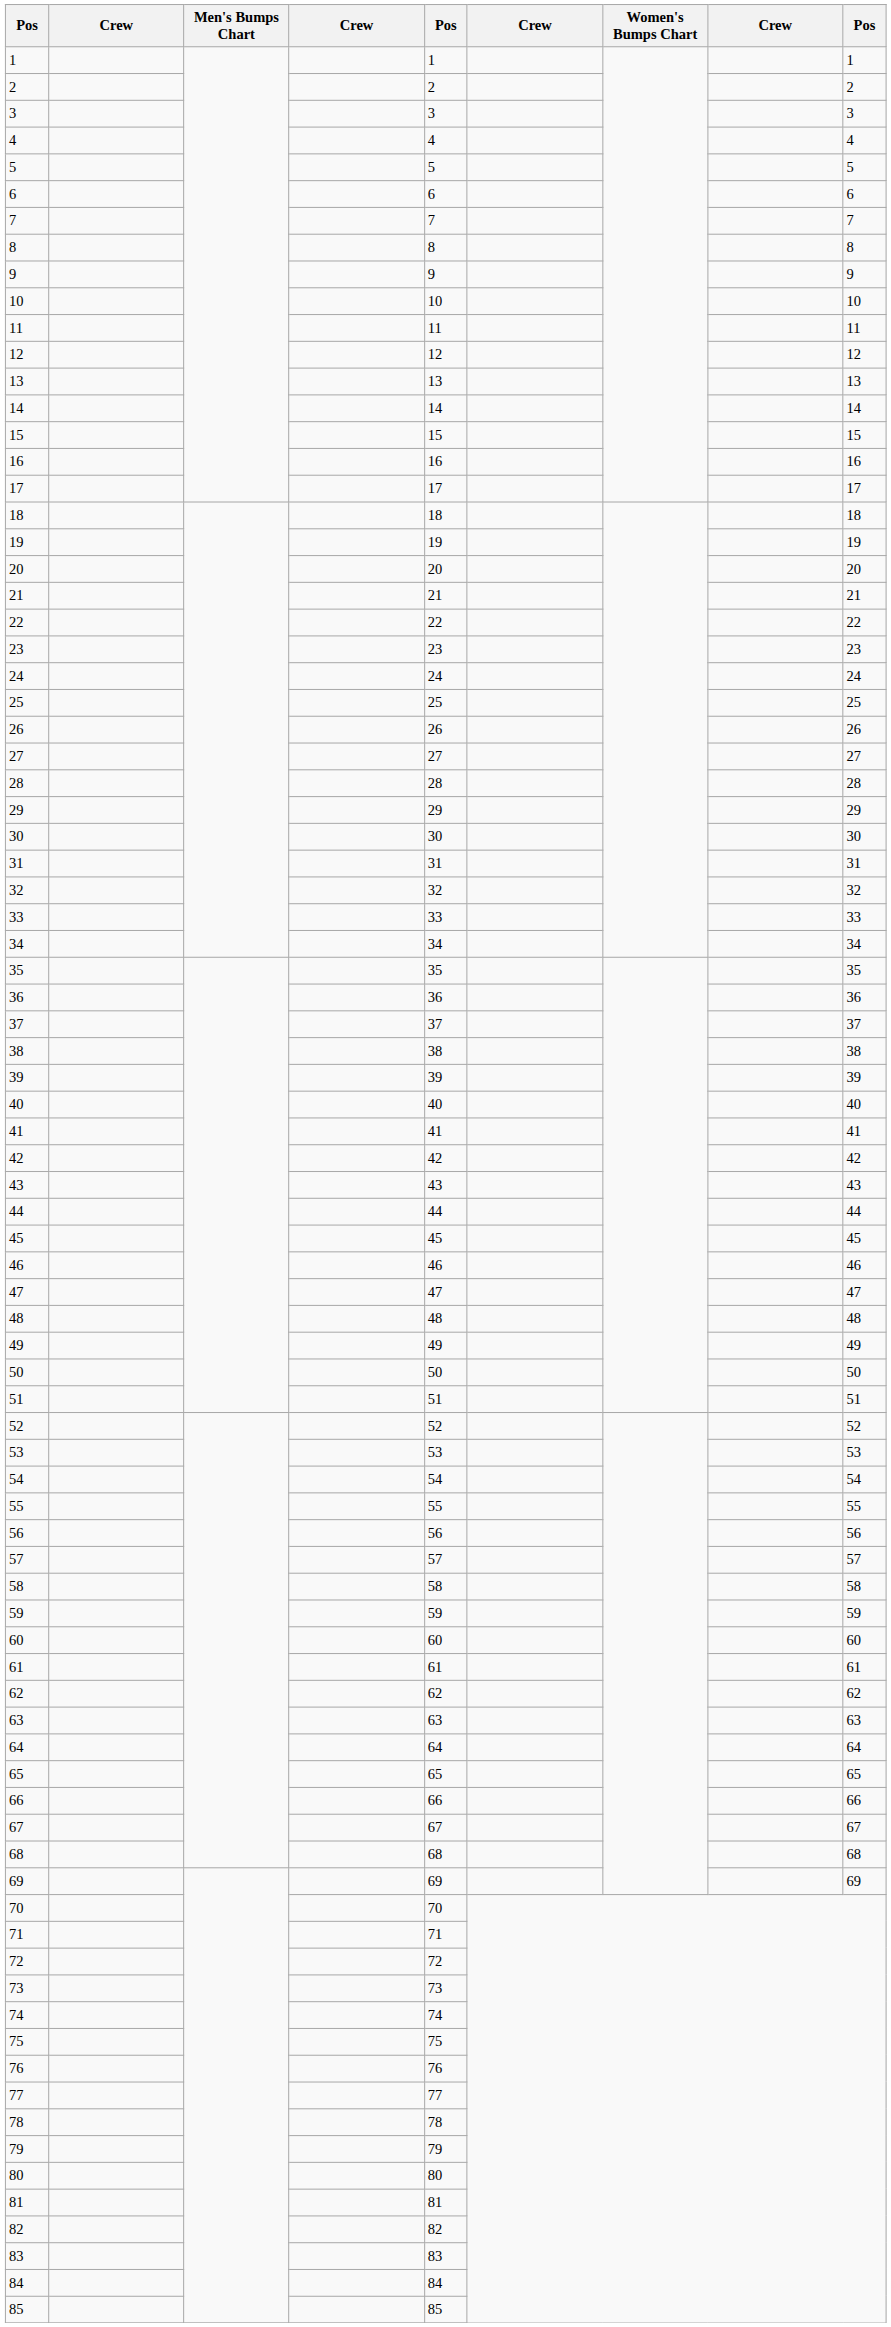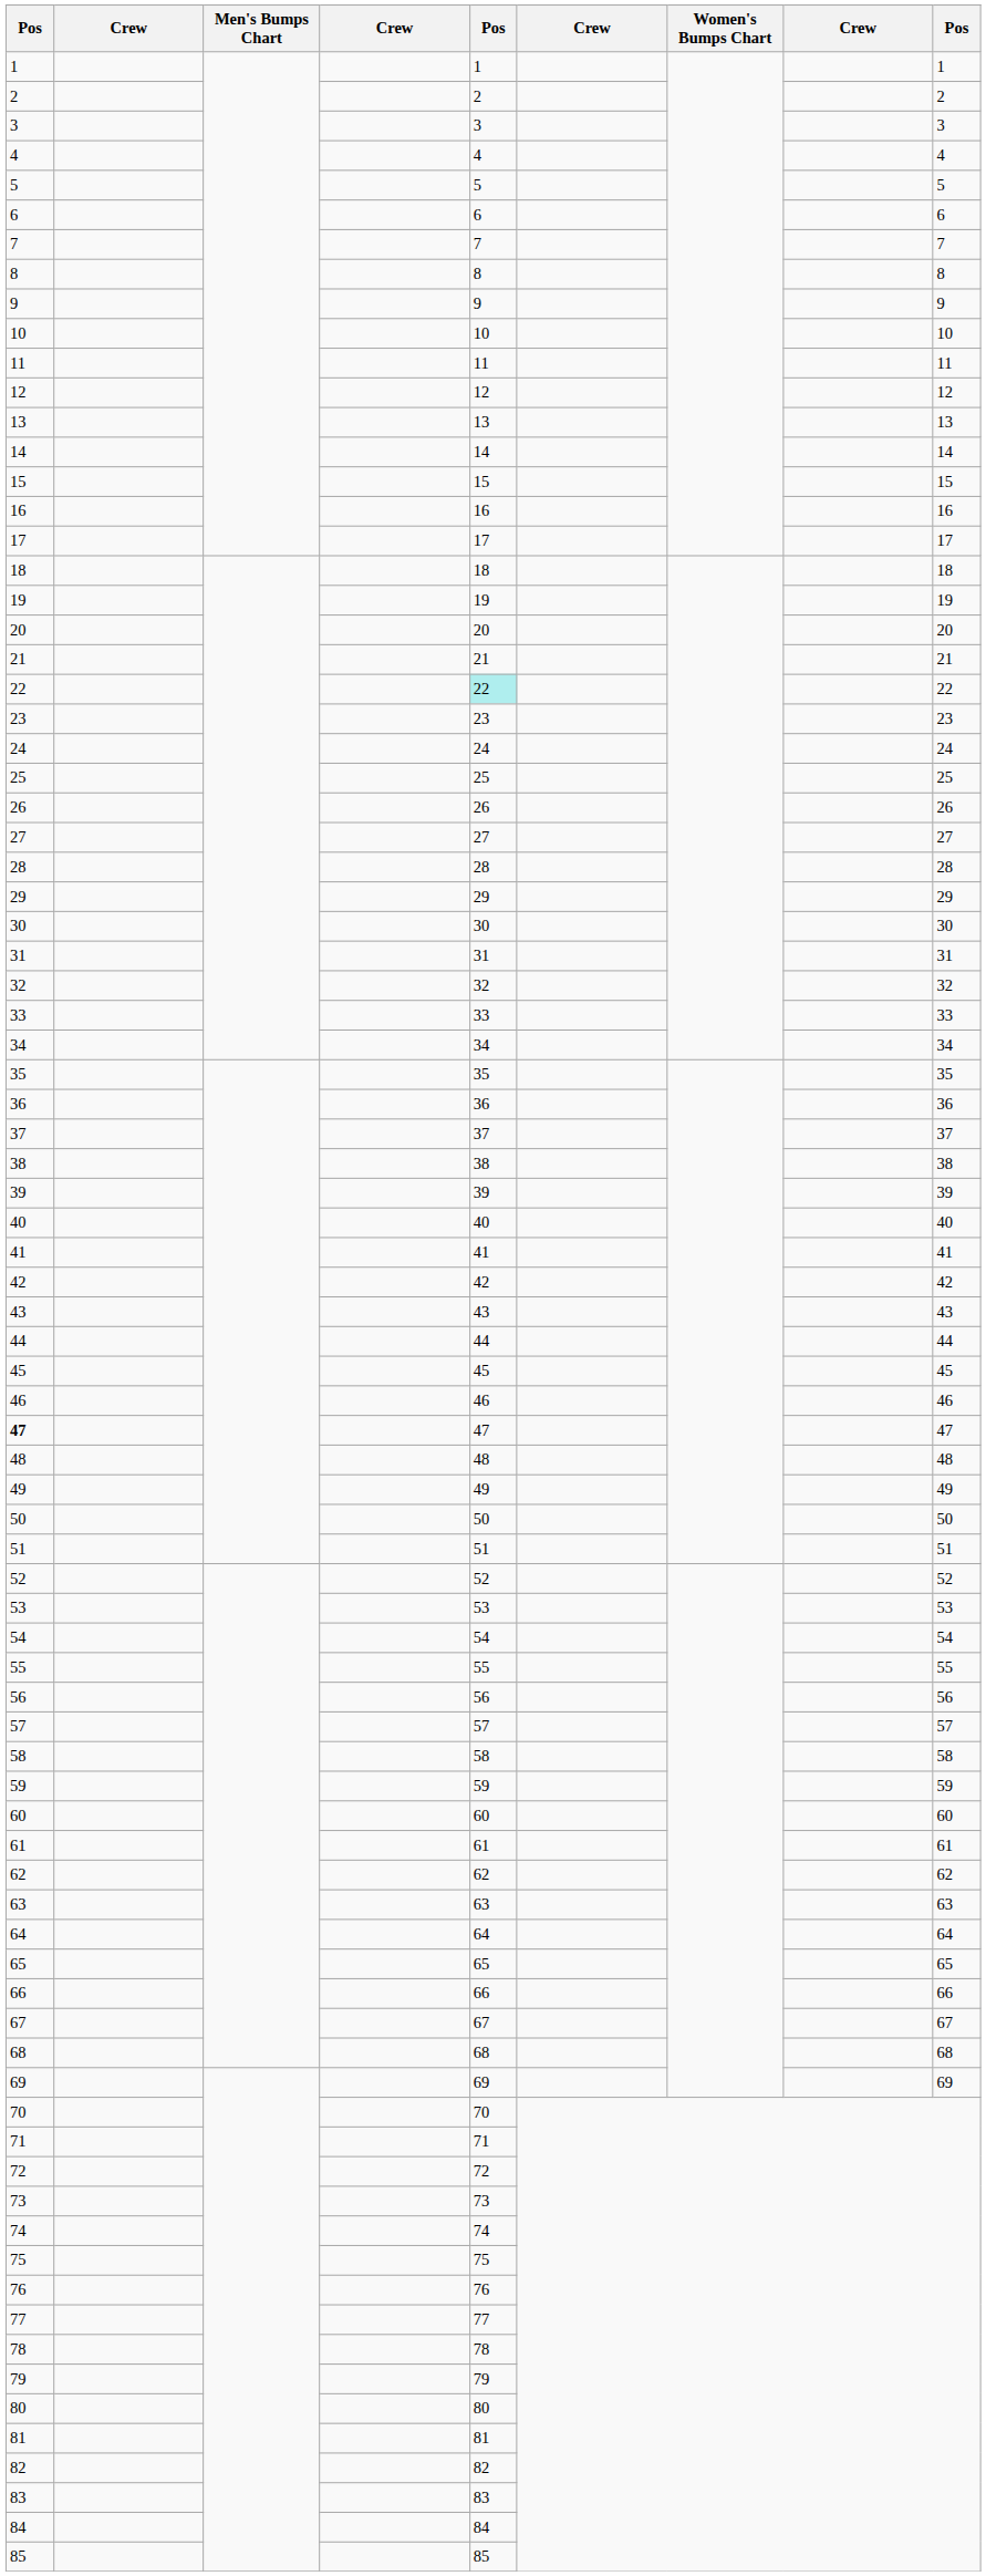row 23 | column 5: no background -> paleturquoise background
row 48 | column 1: normal -> bold
